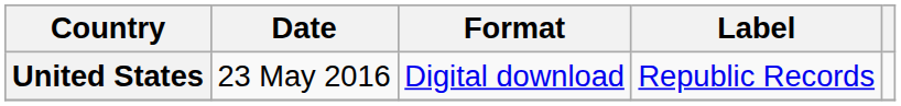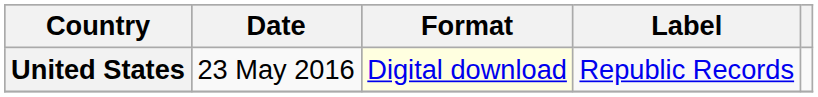United States | Format: no background -> lightyellow background
